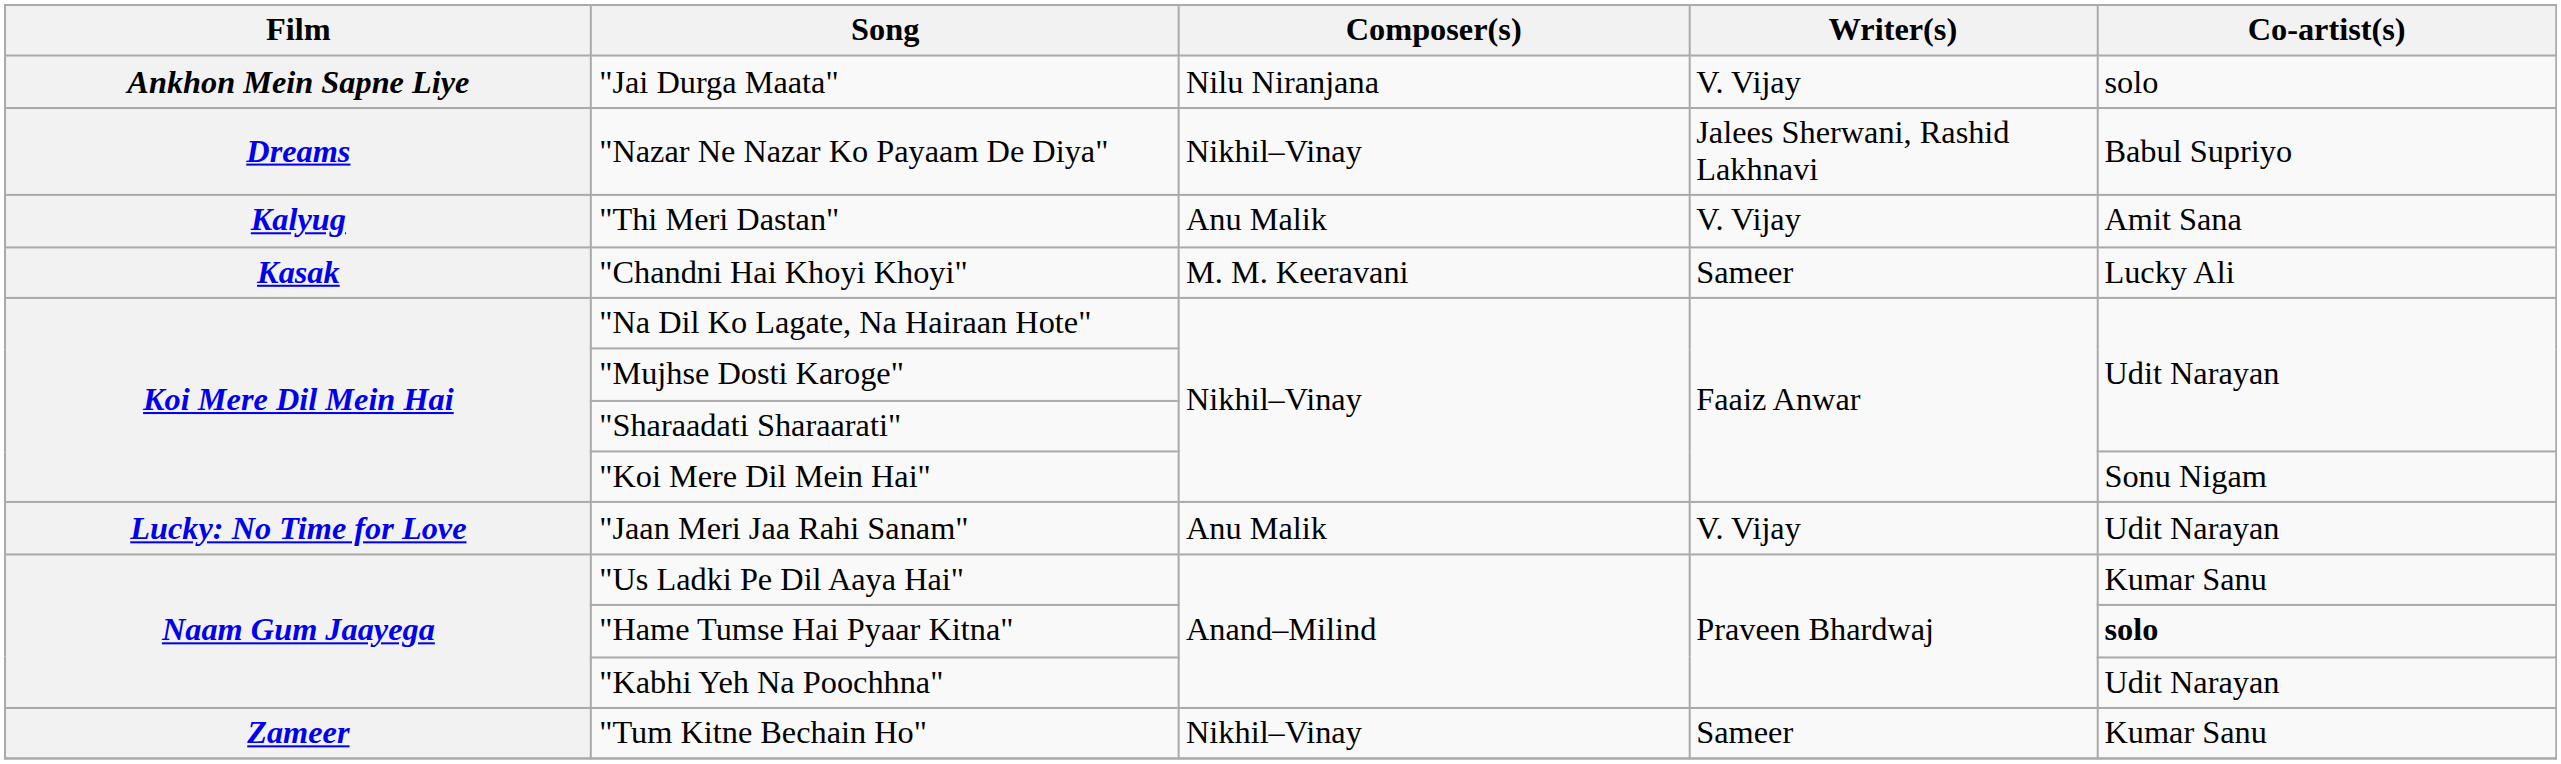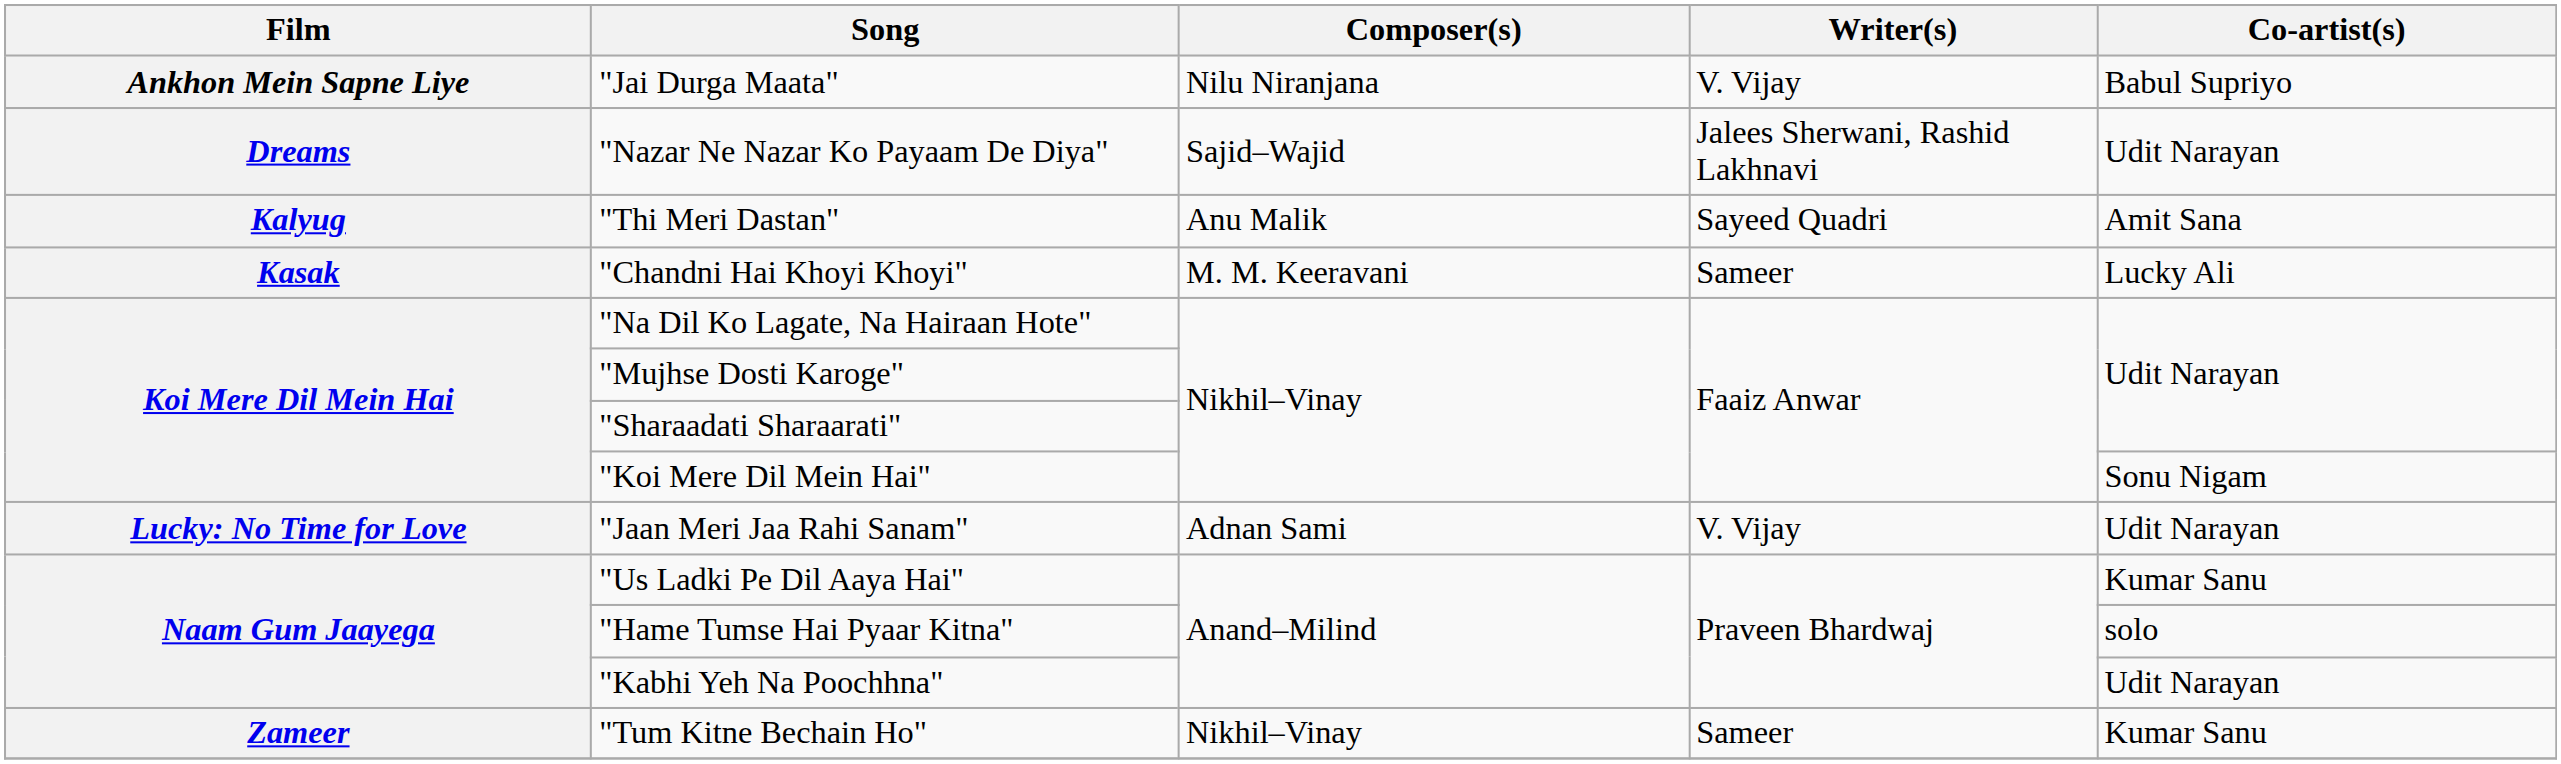"Jai Durga Maata" | Co-artist(s): solo -> Babul Supriyo
"Nazar Ne Nazar Ko Payaam De Diya" | Composer(s): Nikhil–Vinay -> Sajid–Wajid
"Nazar Ne Nazar Ko Payaam De Diya" | Co-artist(s): Babul Supriyo -> Udit Narayan
"Thi Meri Dastan" | Writer(s): V. Vijay -> Sayeed Quadri
"Jaan Meri Jaa Rahi Sanam" | Composer(s): Anu Malik -> Adnan Sami
"Hame Tumse Hai Pyaar Kitna" | Co-artist(s): bold -> normal
